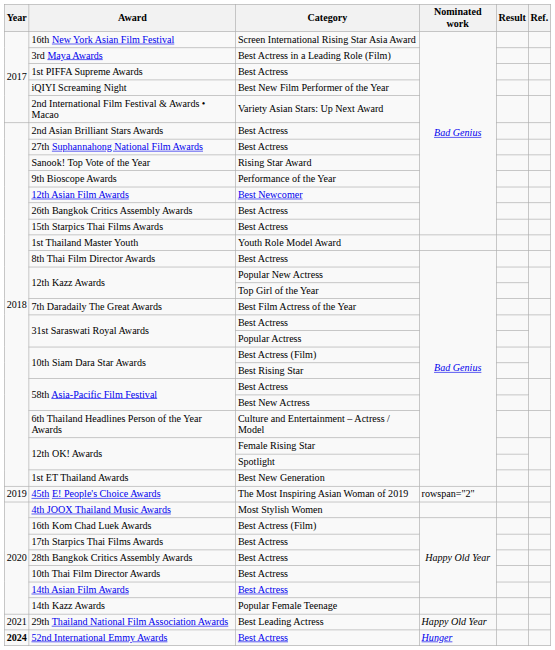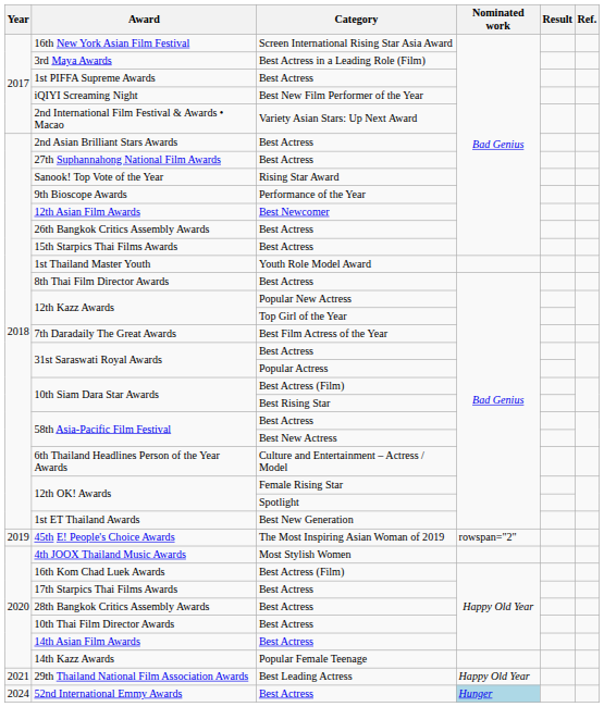52nd International Emmy Awards | Year: bold -> normal
52nd International Emmy Awards | Nominated work: no background -> lightblue background
